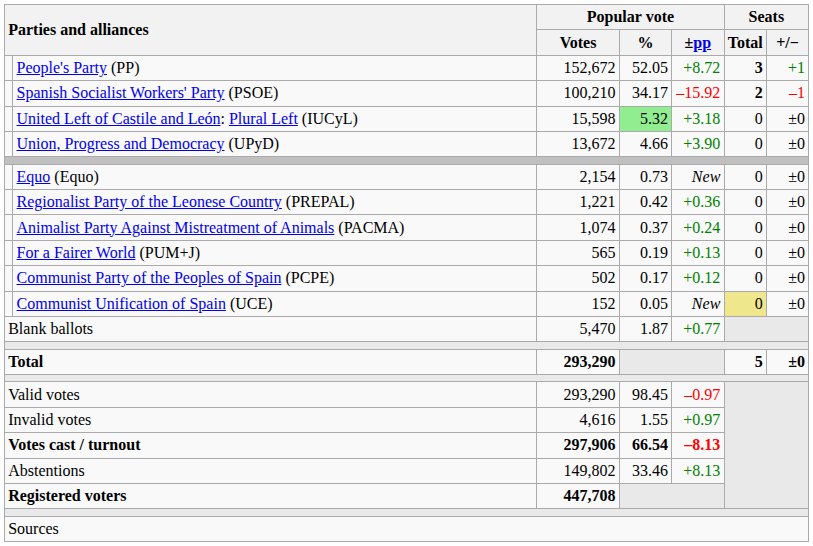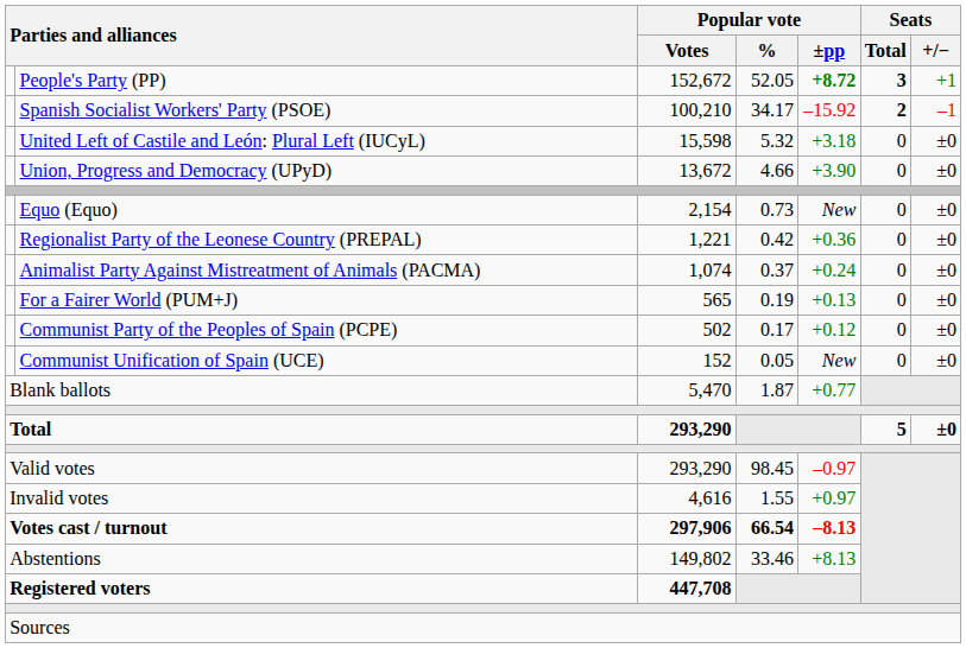People's Party (PP) | Popular vote / ±pp: normal -> bold
United Left of Castile and León: Plural Left (IUCyL) | Popular vote / %: lightgreen background -> no background
Communist Unification of Spain (UCE) | Seats / Total: khaki background -> no background
